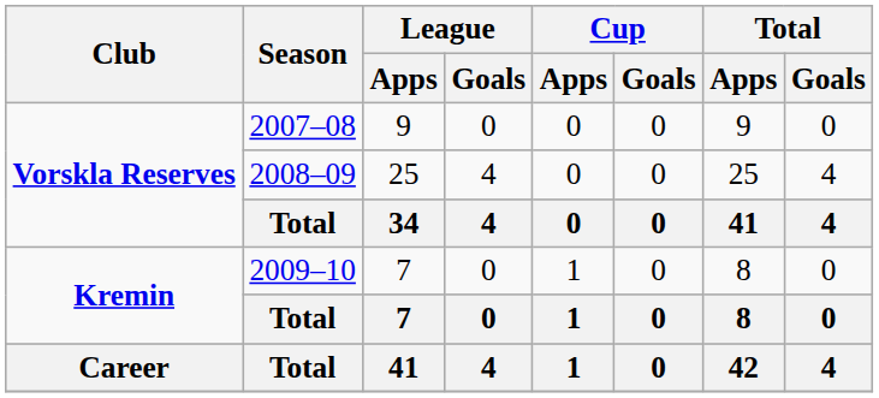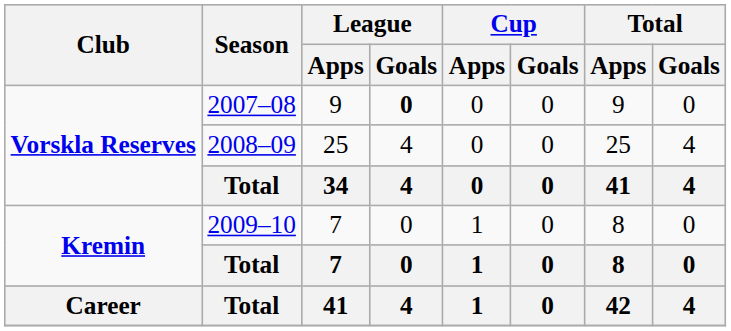2007–08 | League / Goals: normal -> bold
